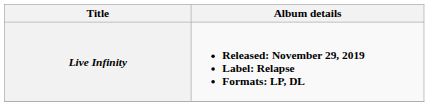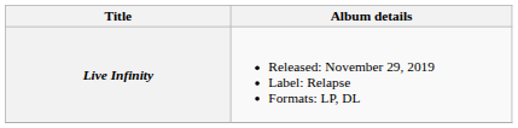Live Infinity | Album details: bold -> normal
